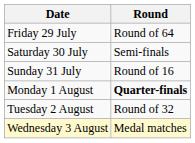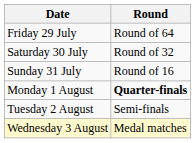Saturday 30 July | Round: Semi-finals -> Round of 32
Tuesday 2 August | Round: Round of 32 -> Semi-finals
